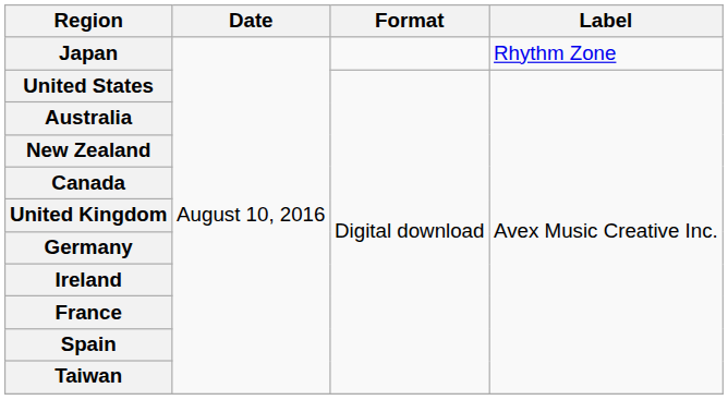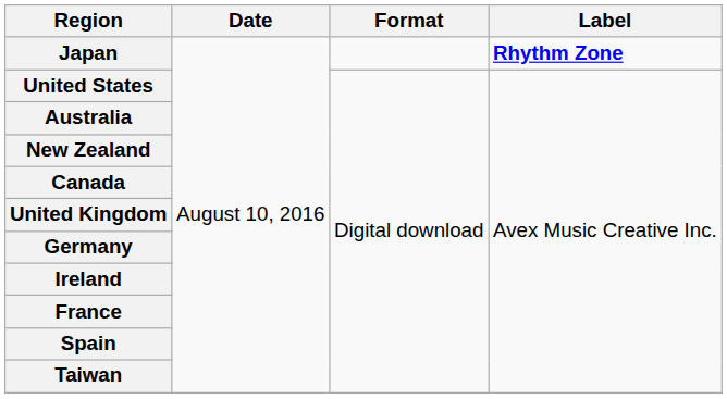Japan | Label: normal -> bold
